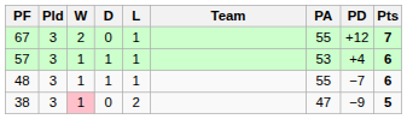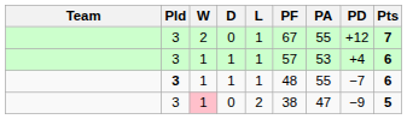columns swapped: Team <-> PF
row 4 | Pld: normal -> bold
